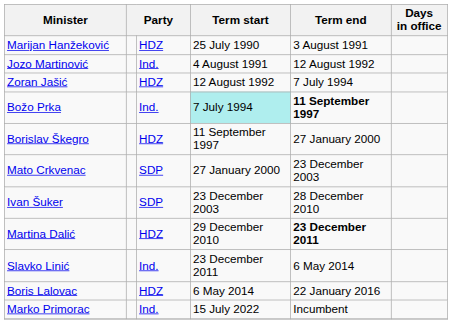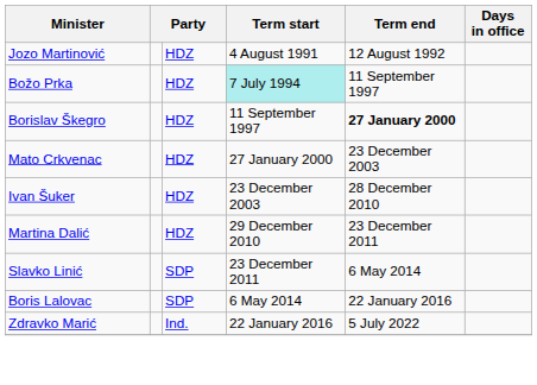- row: Marijan Hanžeković | HDZ | 25 July 1990 | 3 August 1991
Jozo Martinović | column 3: Ind. -> HDZ
- row: Zoran Jašić | HDZ | 12 August 1992 | 7 July 1994
Božo Prka | column 3: Ind. -> HDZ
Božo Prka | Term end: bold -> normal
Borislav Škegro | Term end: normal -> bold
Mato Crkvenac | column 3: SDP -> HDZ
Ivan Šuker | column 3: SDP -> HDZ
Martina Dalić | Term end: bold -> normal
Slavko Linić | column 3: Ind. -> SDP
Boris Lalovac | column 3: HDZ -> SDP
+ row: Zdravko Marić | Ind. | 22 January 2016 | 5 July 2022
- row: Marko Primorac | Ind. | 15 July 2022 | Incumbent
